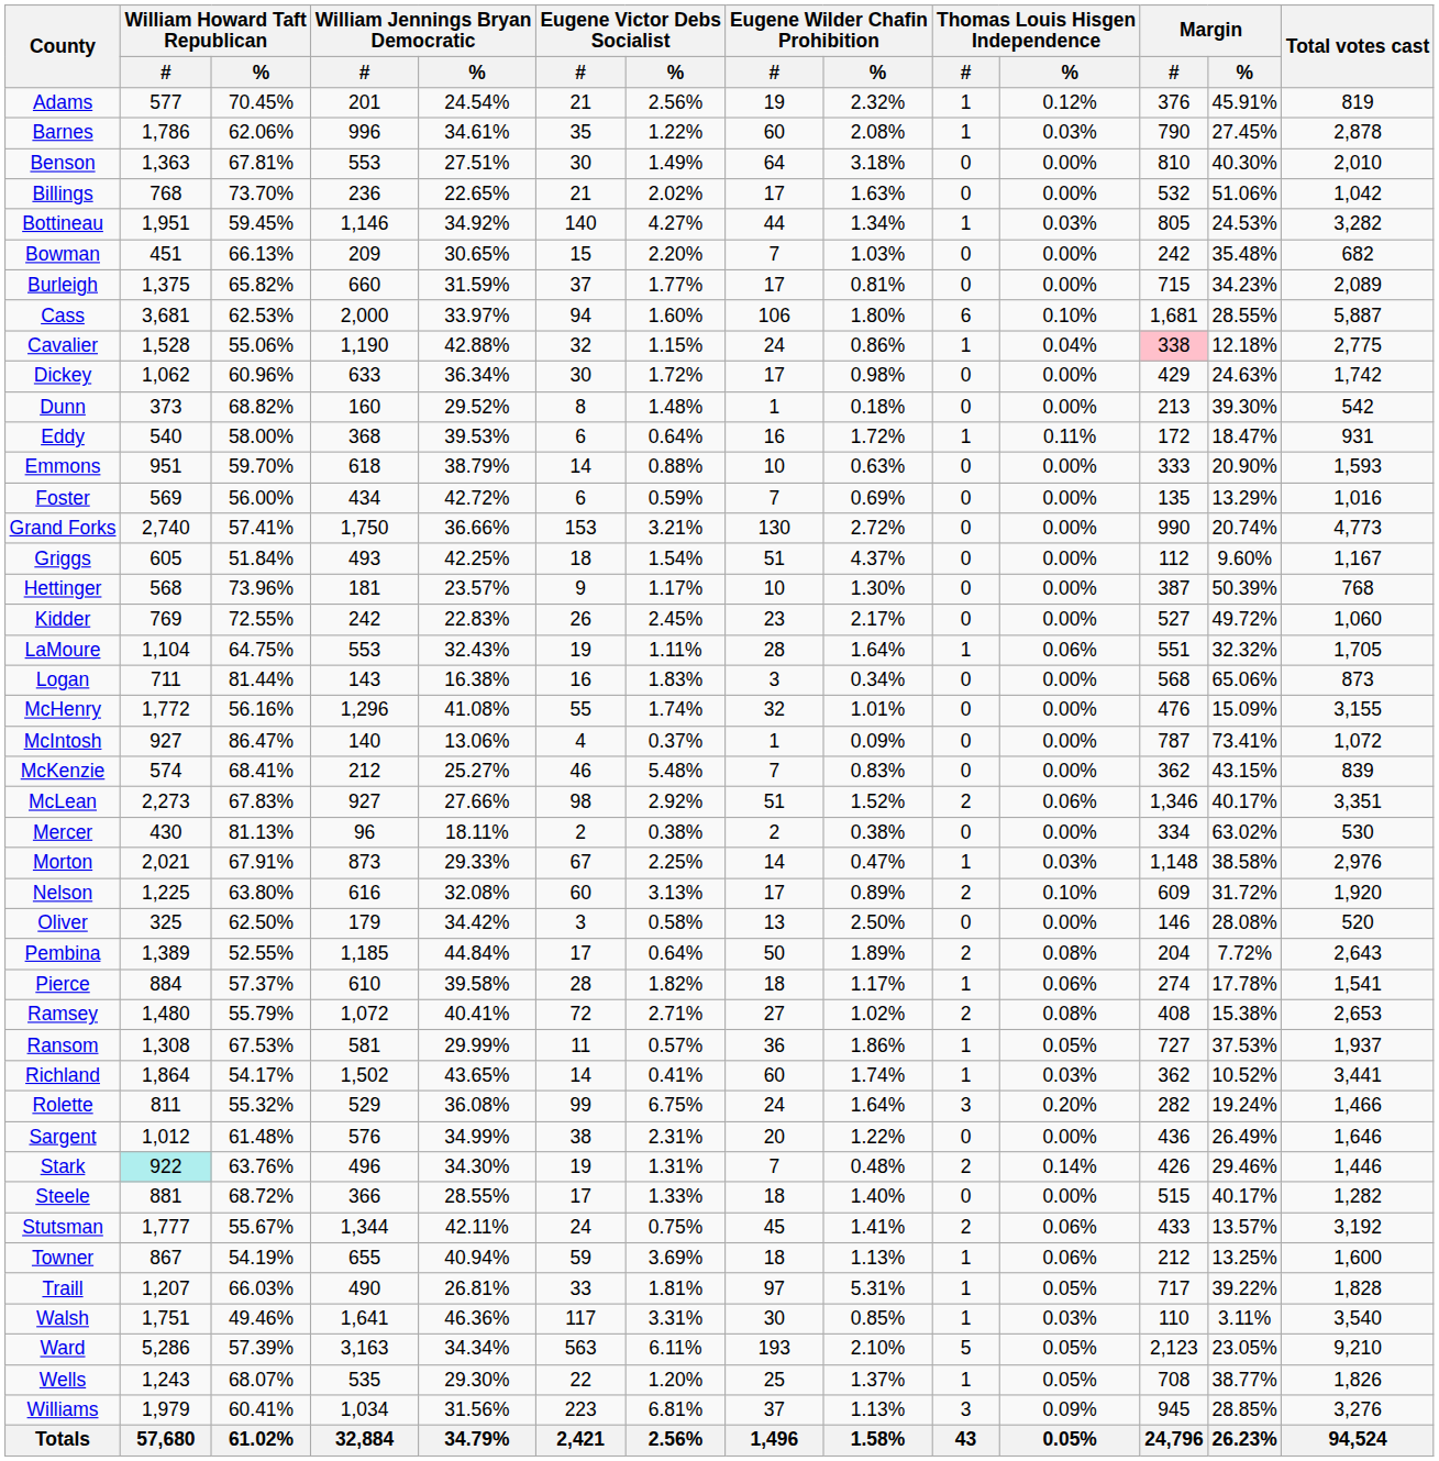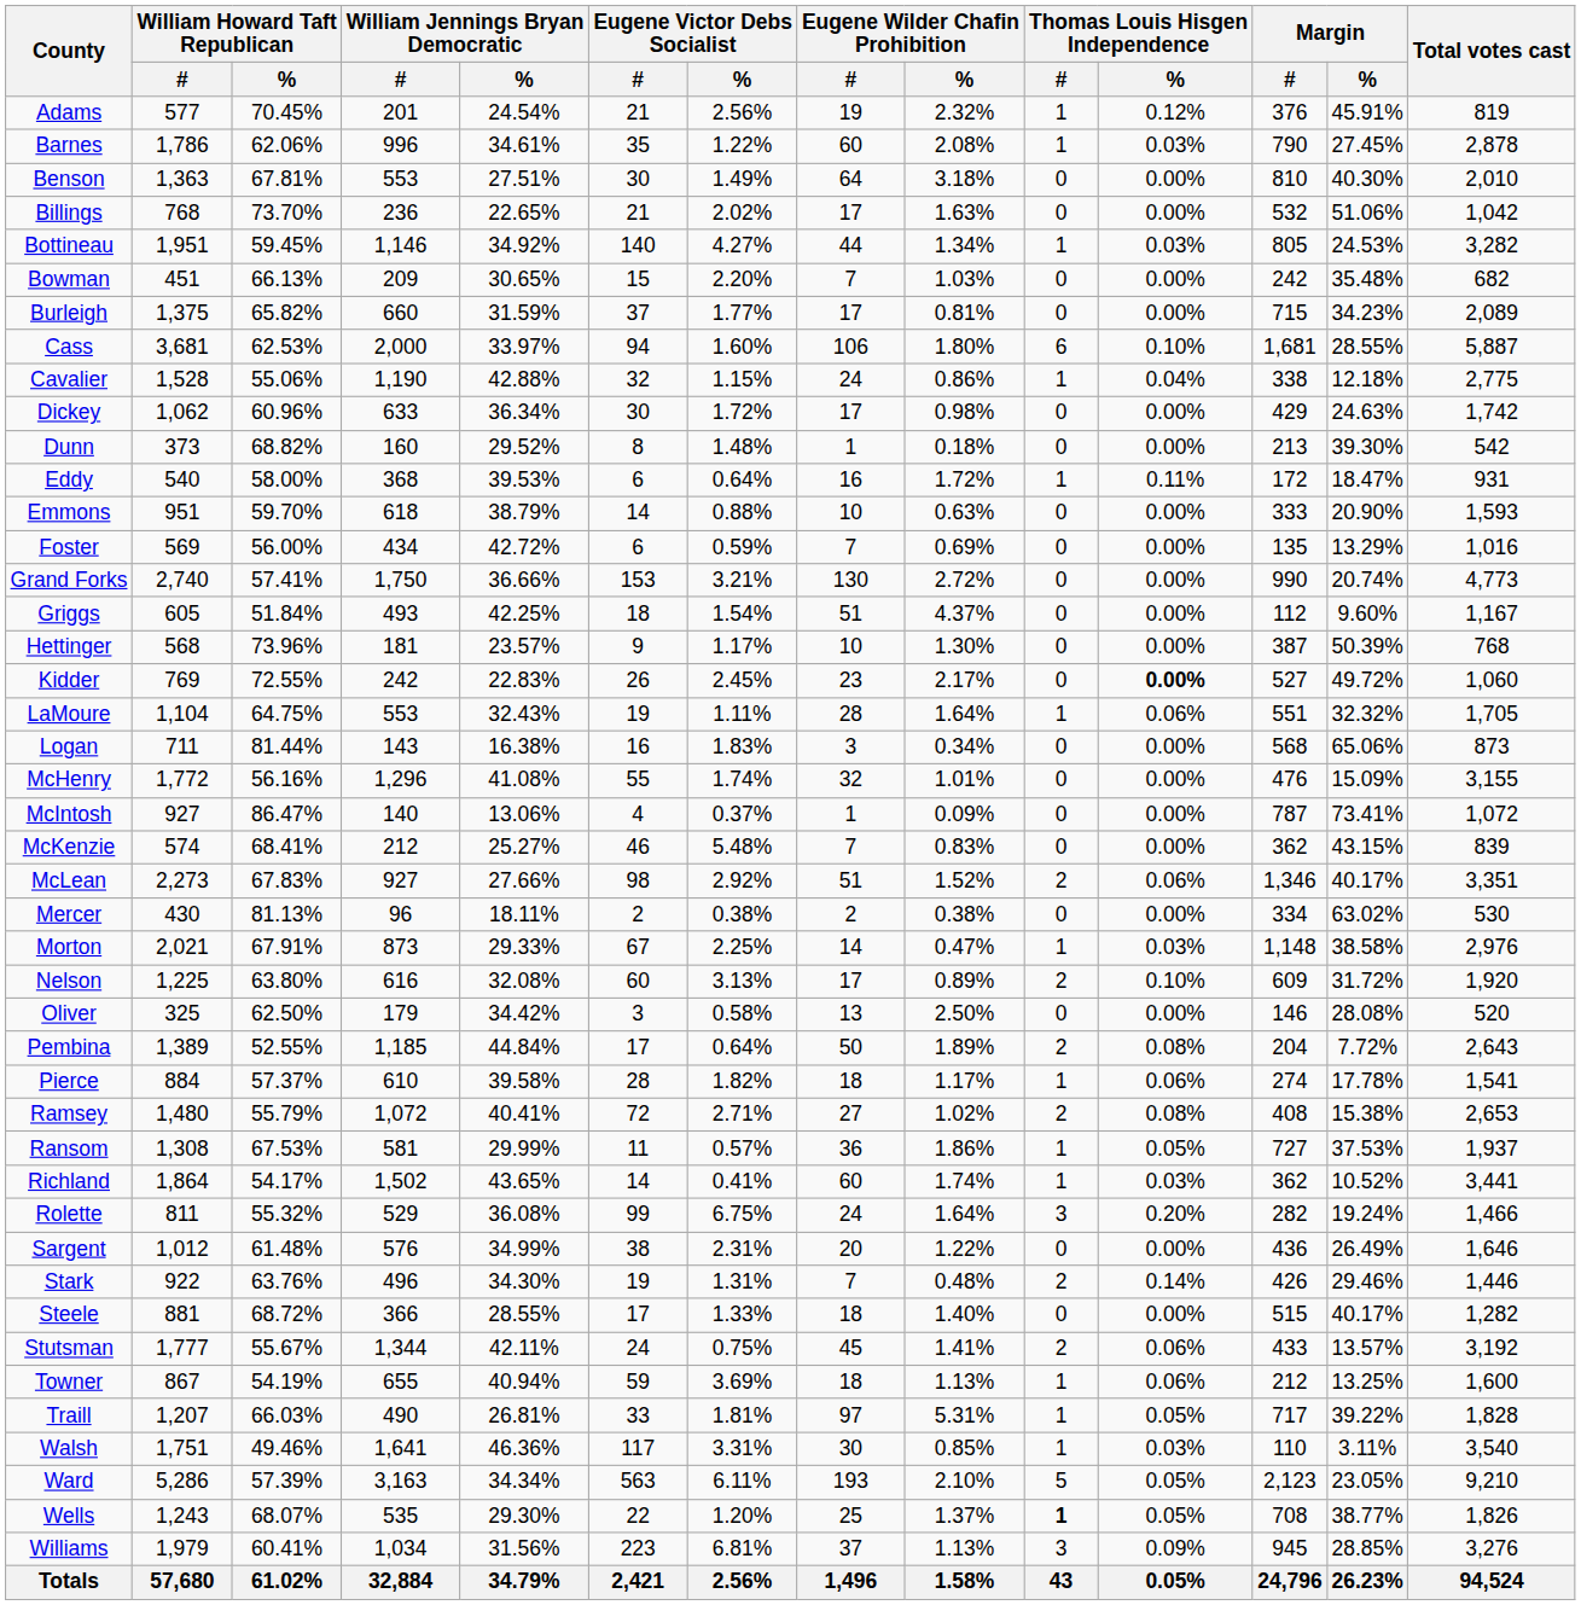Cavalier | Margin / #: pink background -> no background
Kidder | Thomas Louis Hisgen Independence / %: normal -> bold
Stark | William Howard Taft Republican / #: paleturquoise background -> no background
Wells | Thomas Louis Hisgen Independence / #: normal -> bold
